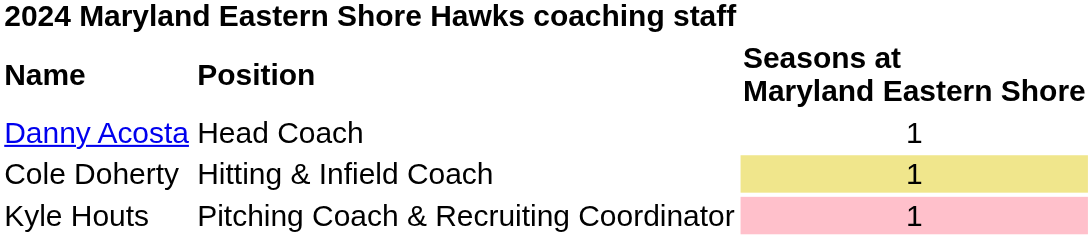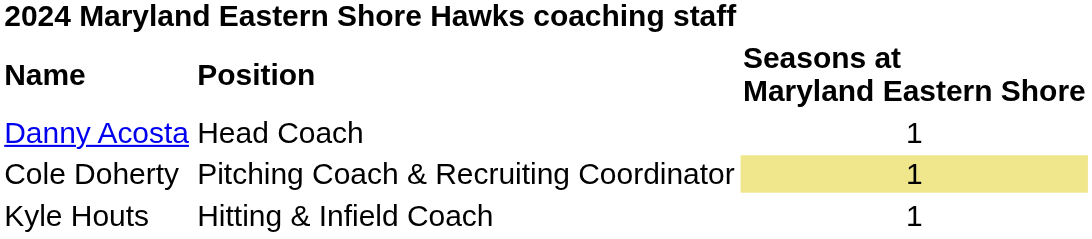Cole Doherty | Position: Hitting & Infield Coach -> Pitching Coach & Recruiting Coordinator
Kyle Houts | Position: Pitching Coach & Recruiting Coordinator -> Hitting & Infield Coach
Kyle Houts | Seasons at Maryland Eastern Shore: pink background -> no background
